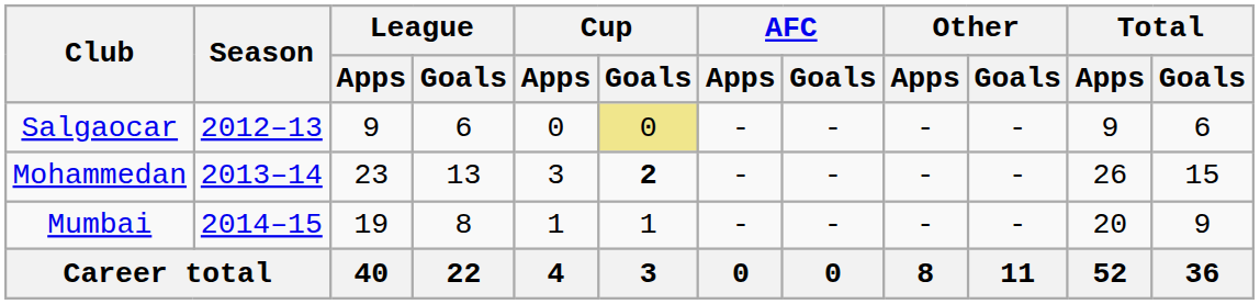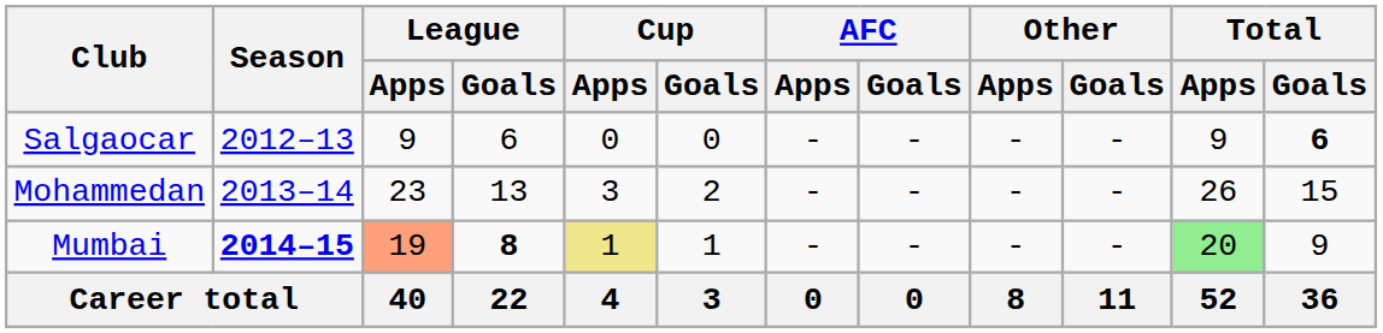Salgaocar | Cup / Goals: khaki background -> no background
Salgaocar | Total / Goals: normal -> bold
Mohammedan | Cup / Goals: bold -> normal
Mumbai | Season: normal -> bold
Mumbai | League / Apps: no background -> lightsalmon background
Mumbai | League / Goals: normal -> bold
Mumbai | Cup / Apps: no background -> khaki background
Mumbai | Total / Apps: no background -> lightgreen background
